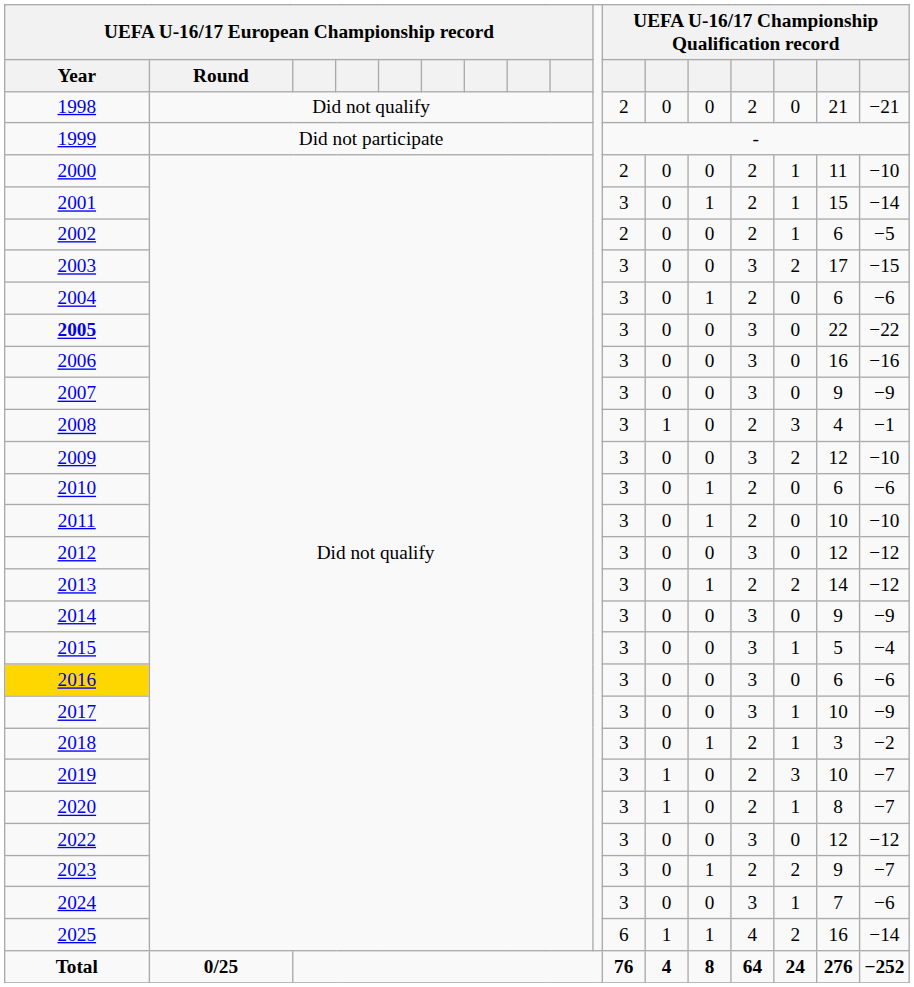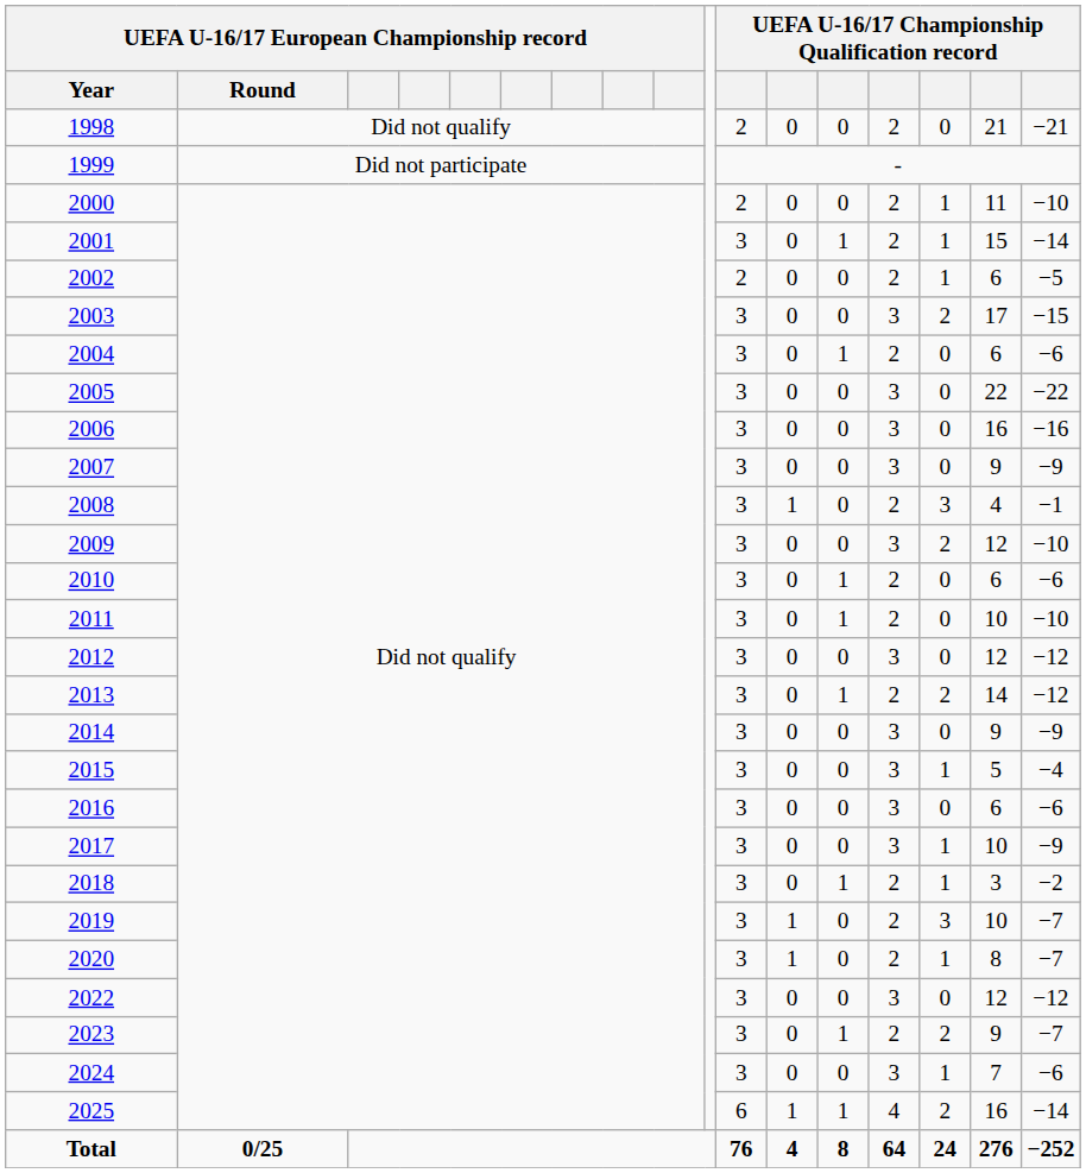2005 | UEFA U-16/17 European Championship record / Year: bold -> normal
2016 | UEFA U-16/17 European Championship record / Year: gold background -> no background
